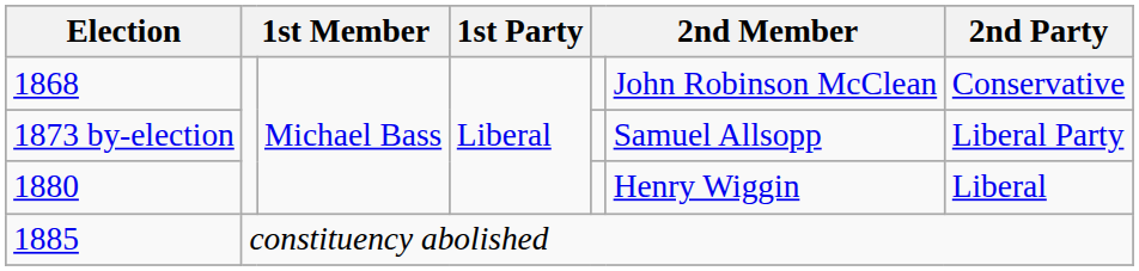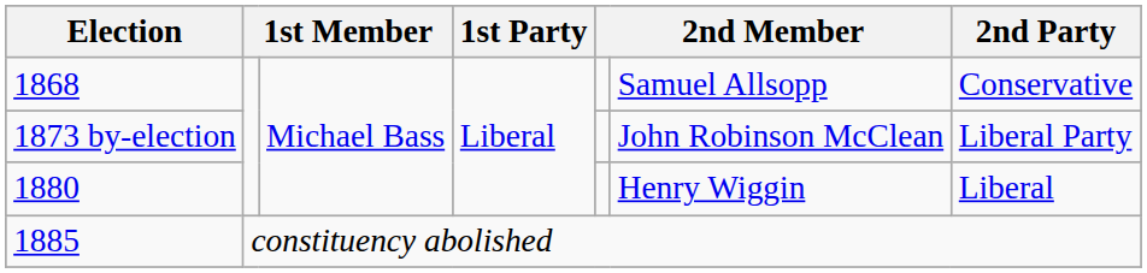1868 | column 6: John Robinson McClean -> Samuel Allsopp
1873 by-election | column 6: Samuel Allsopp -> John Robinson McClean
